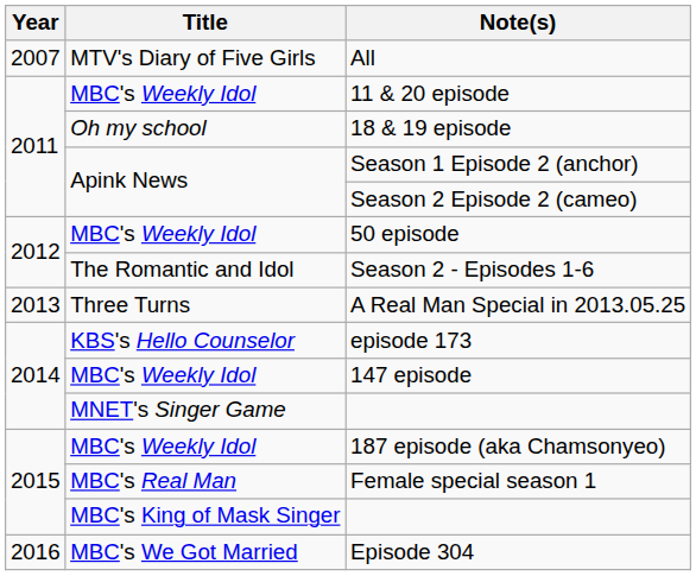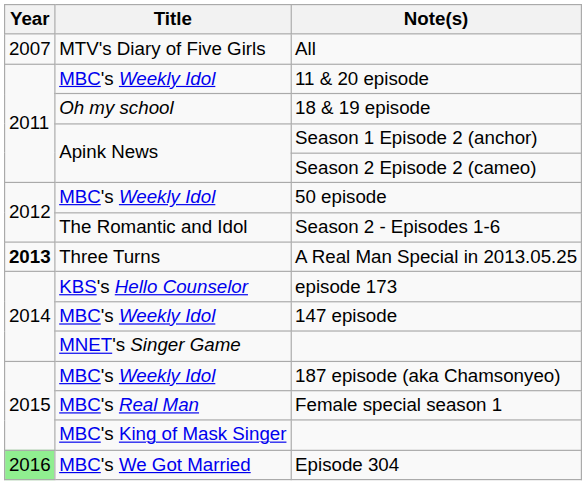A Real Man Special in 2013.05.25 | Year: normal -> bold
Episode 304 | Year: no background -> lightgreen background
